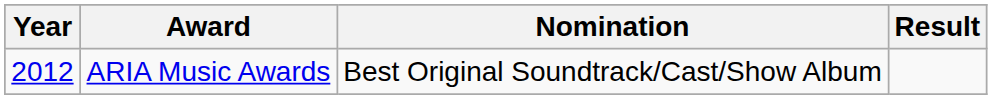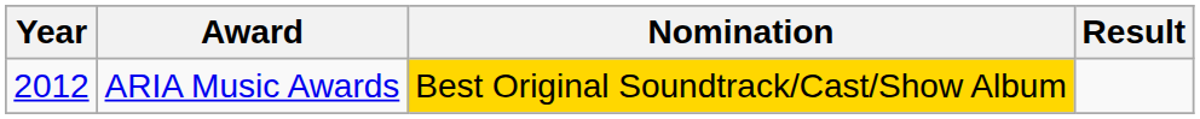ARIA Music Awards | Nomination: no background -> gold background
